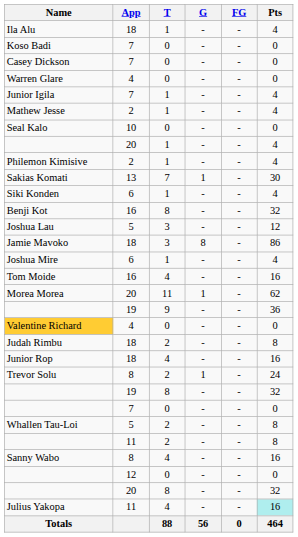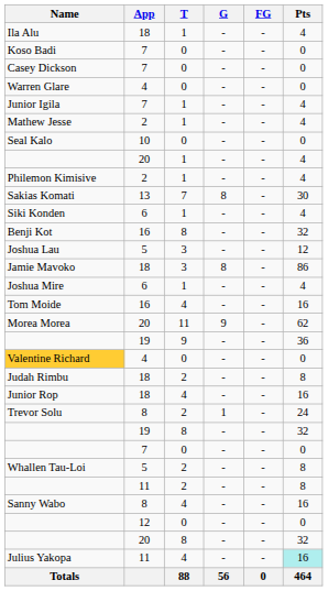Sakias Komati | G: 1 -> 8
Morea Morea | G: 1 -> 9
